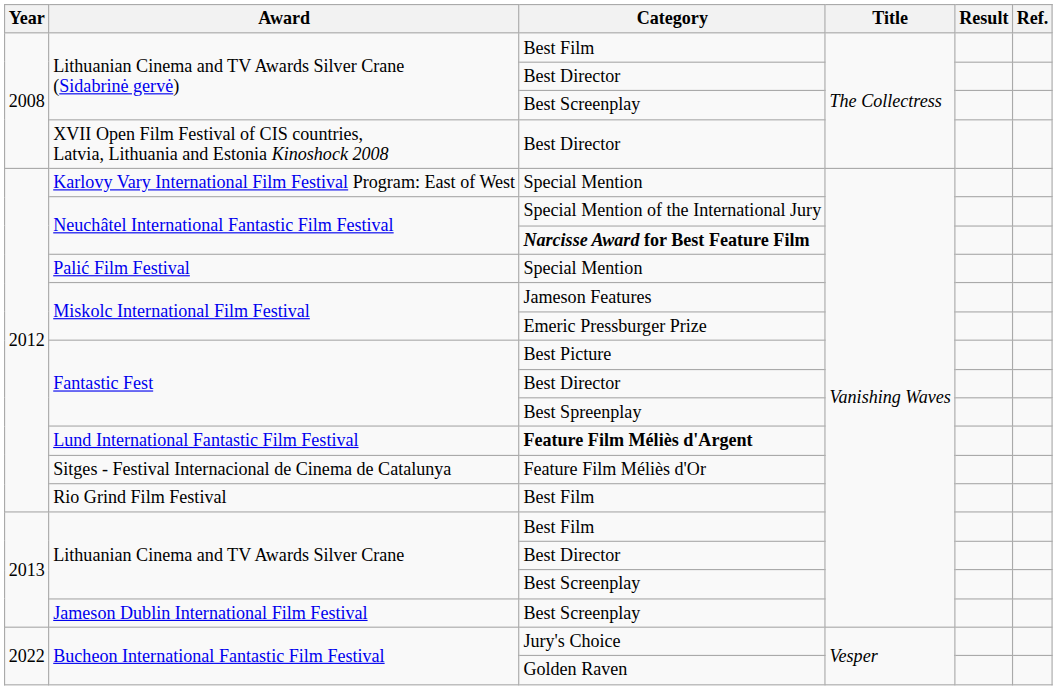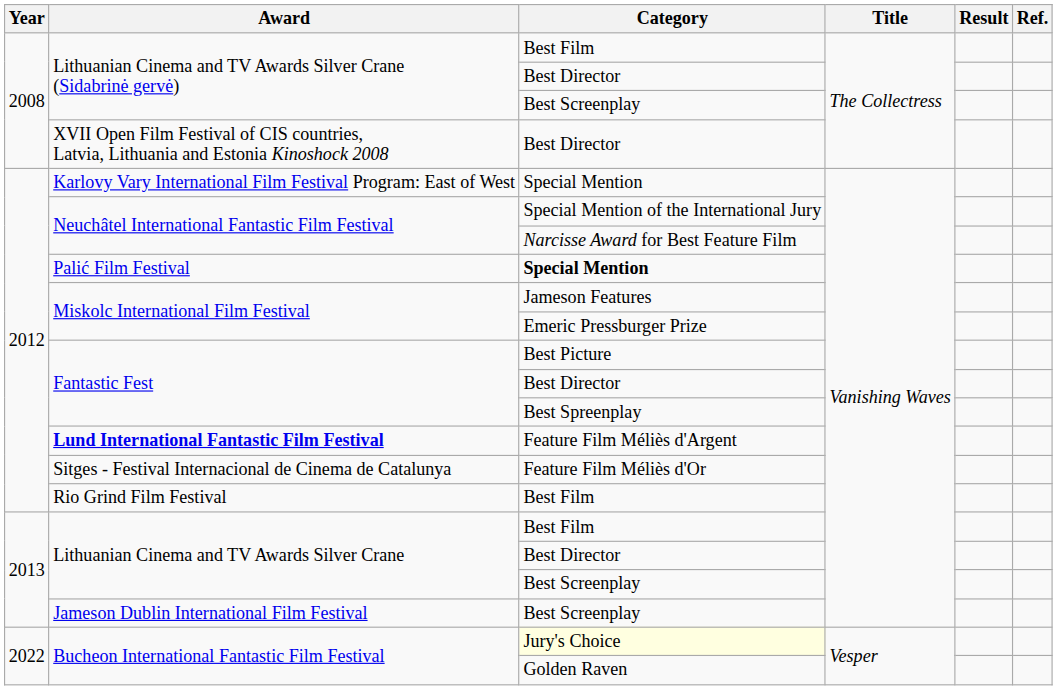Narcisse Award for Best Feature Film | Category: bold -> normal
Palić Film Festival / Special Mention | Category: normal -> bold
Feature Film Méliès d'Argent | Award: normal -> bold
Feature Film Méliès d'Argent | Category: bold -> normal
Jury's Choice | Category: no background -> lightyellow background
